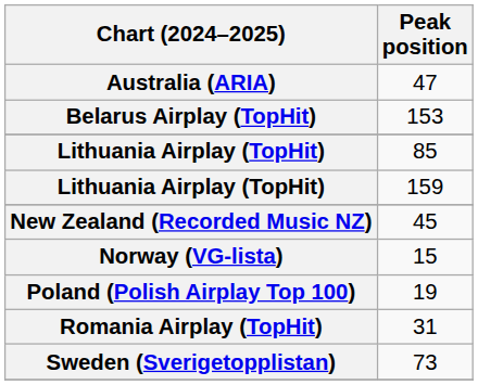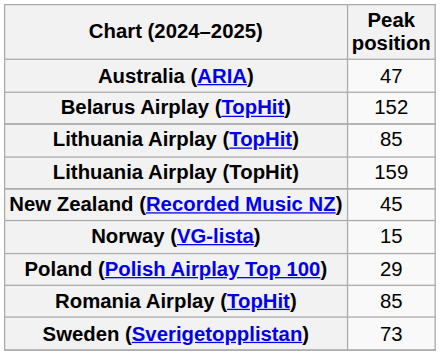row 3 | Peak position: 153 -> 152
row 8 | Peak position: 19 -> 29
row 9 | Peak position: 31 -> 85
